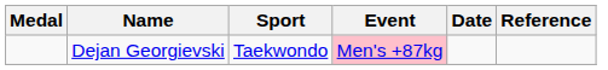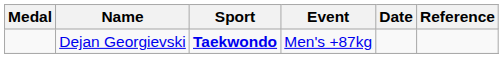Dejan Georgievski | Sport: normal -> bold
Dejan Georgievski | Event: pink background -> no background
